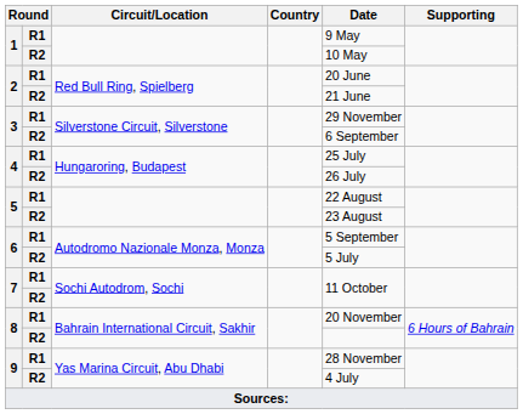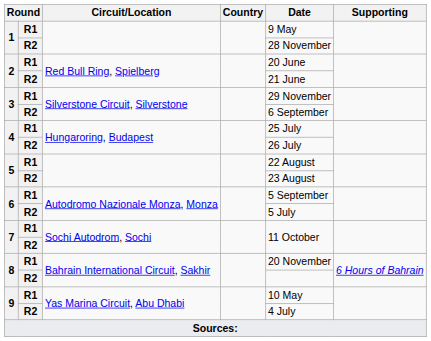1 / R2 | Date: 10 May -> 28 November
9 / R1 | Date: 28 November -> 10 May
